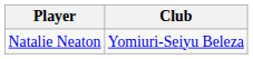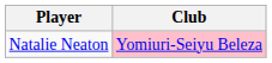Natalie Neaton | Club: no background -> pink background
